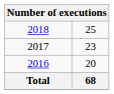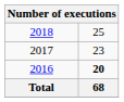2016 | column 2: normal -> bold
